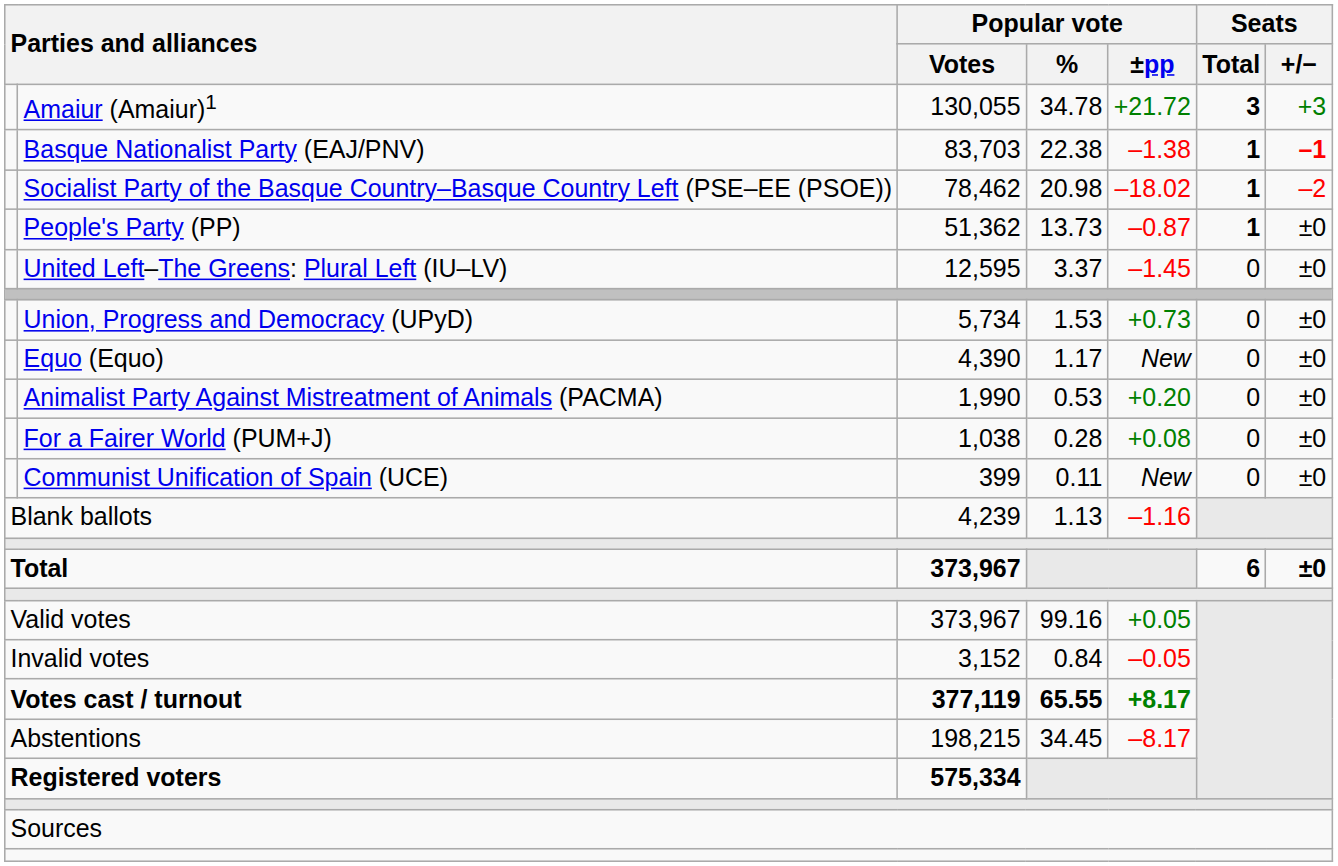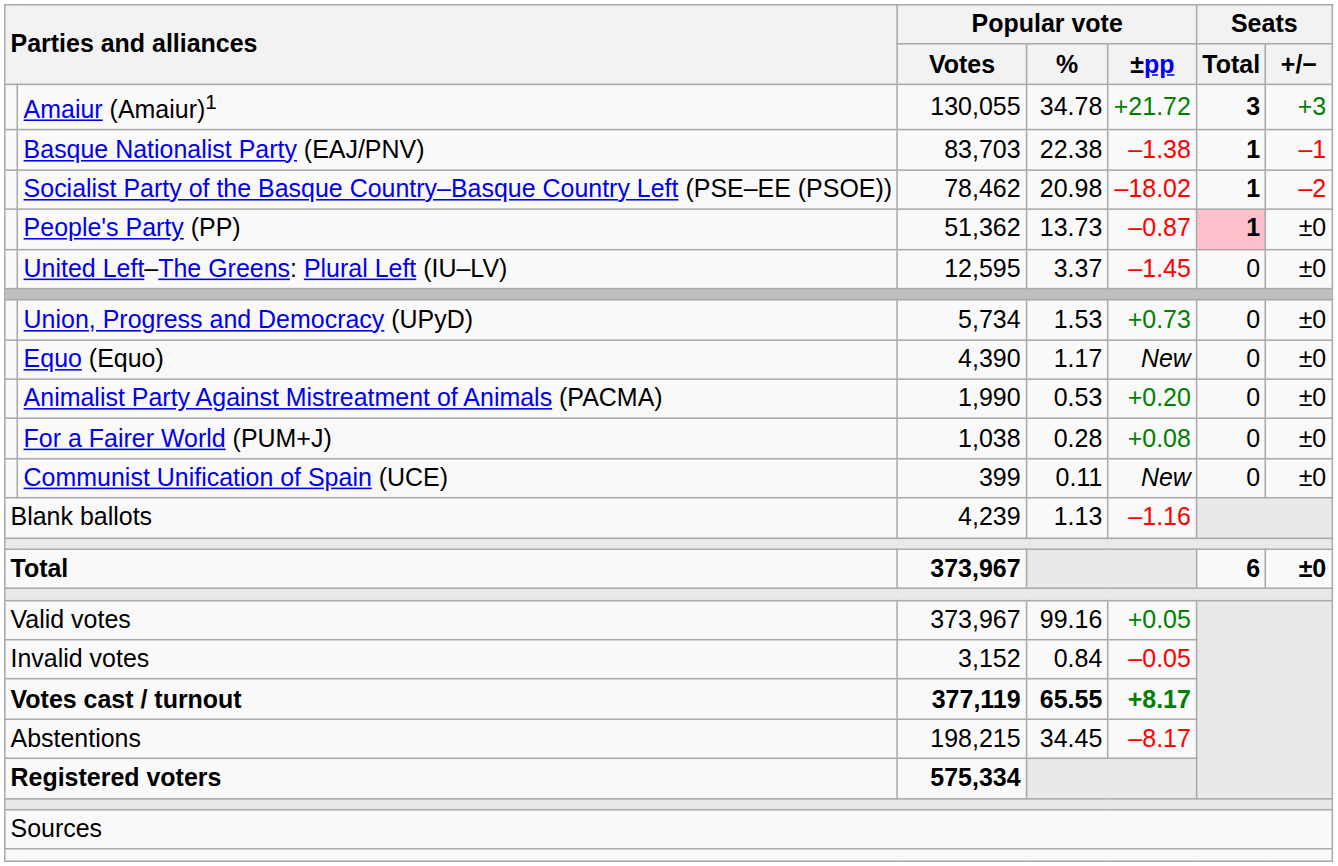Basque Nationalist Party (EAJ/PNV) | Seats / +/−: bold -> normal
People's Party (PP) | Seats / Total: no background -> pink background
